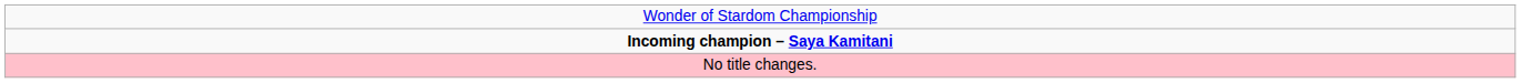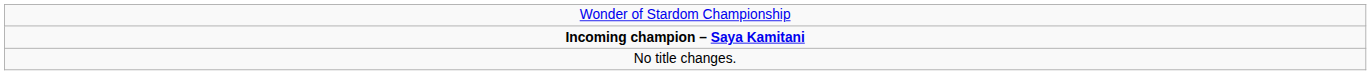row 3 | column 1: pink background -> no background
